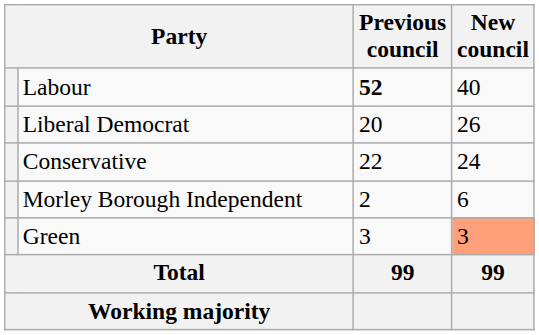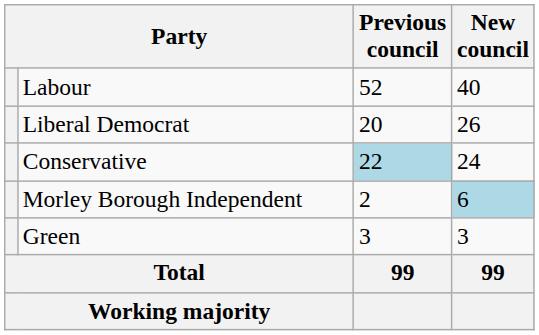Labour | Previous council: bold -> normal
Conservative | Previous council: no background -> lightblue background
Morley Borough Independent | New council: no background -> lightblue background
Green | New council: lightsalmon background -> no background
